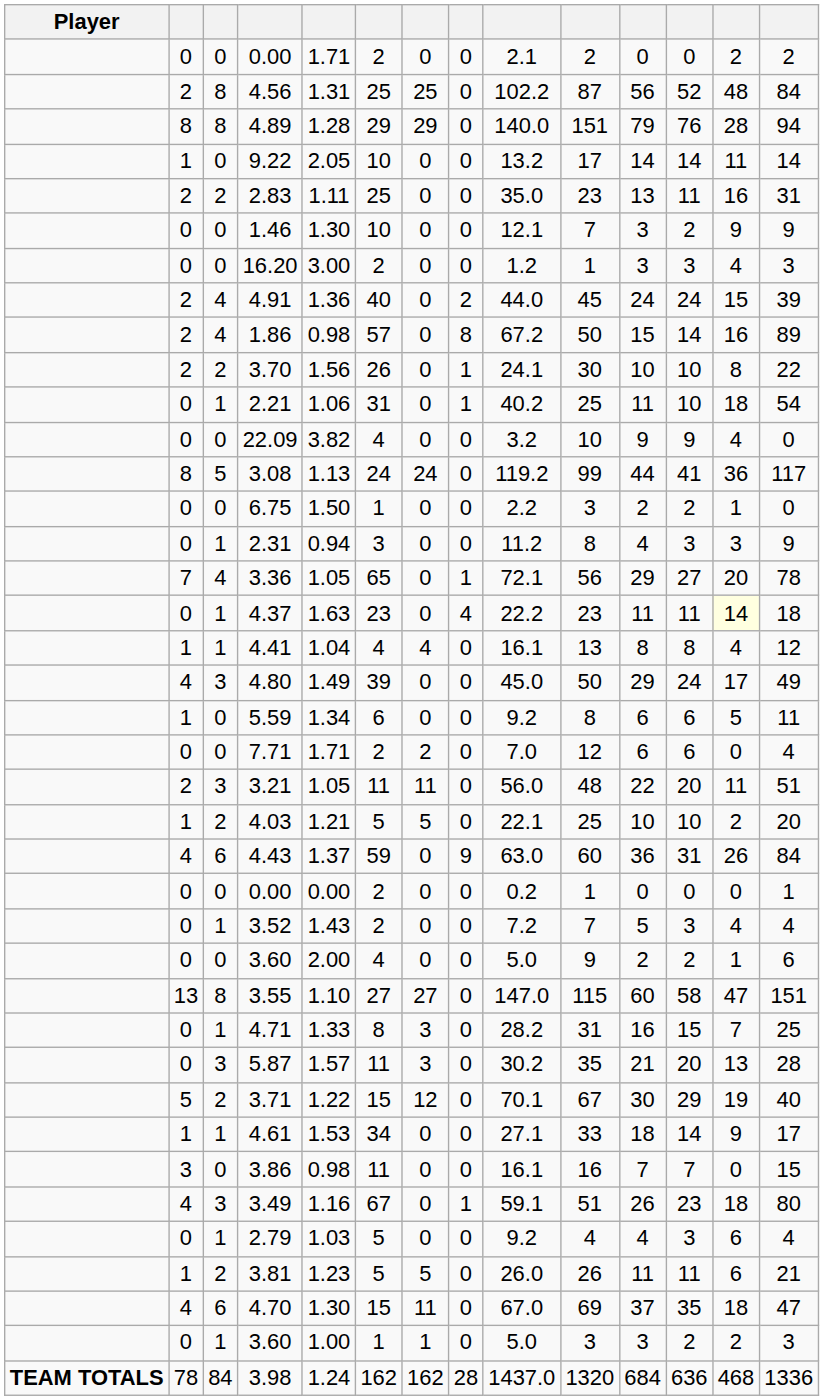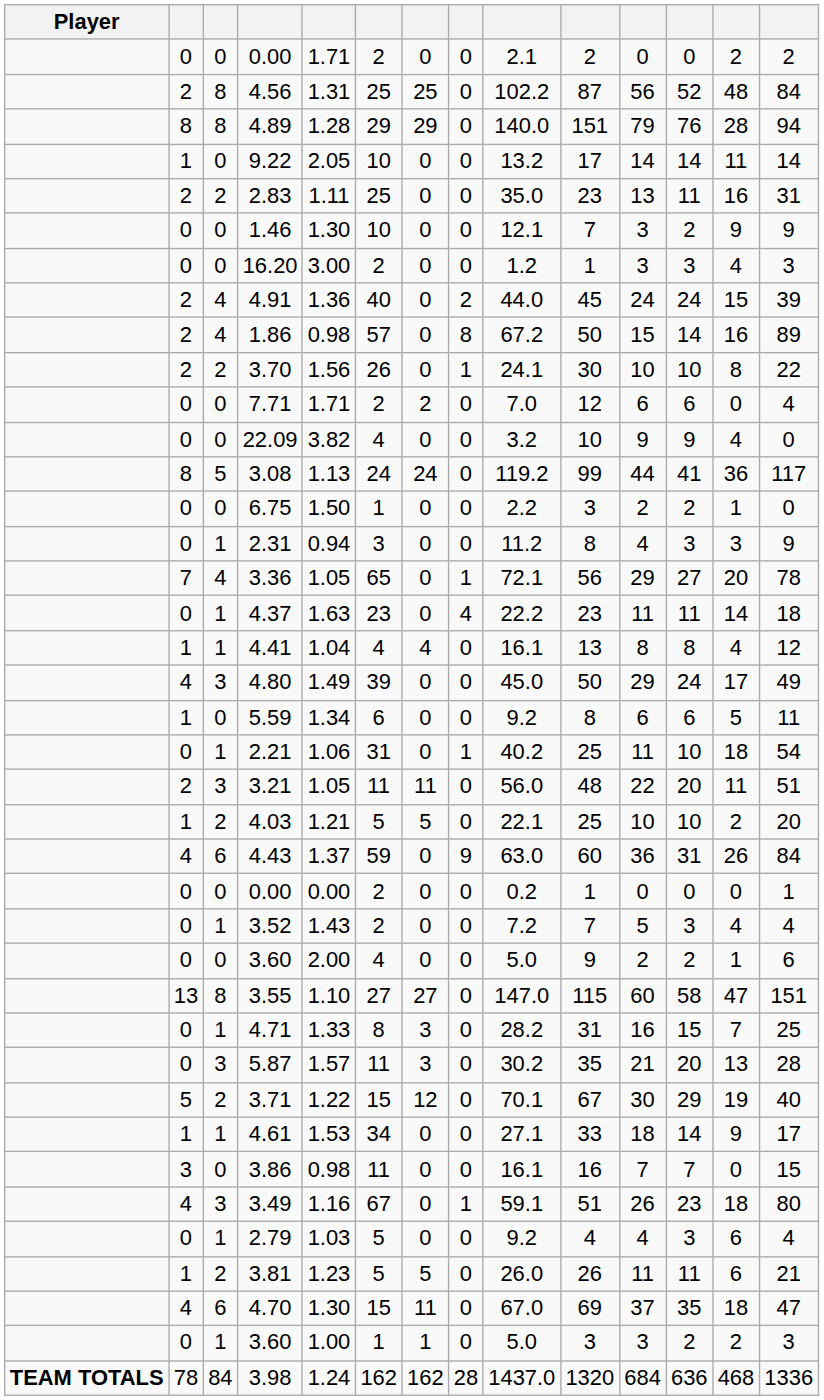rows swapped: 7.71 <-> 2.21
4.37 | column 13: lightyellow background -> no background
